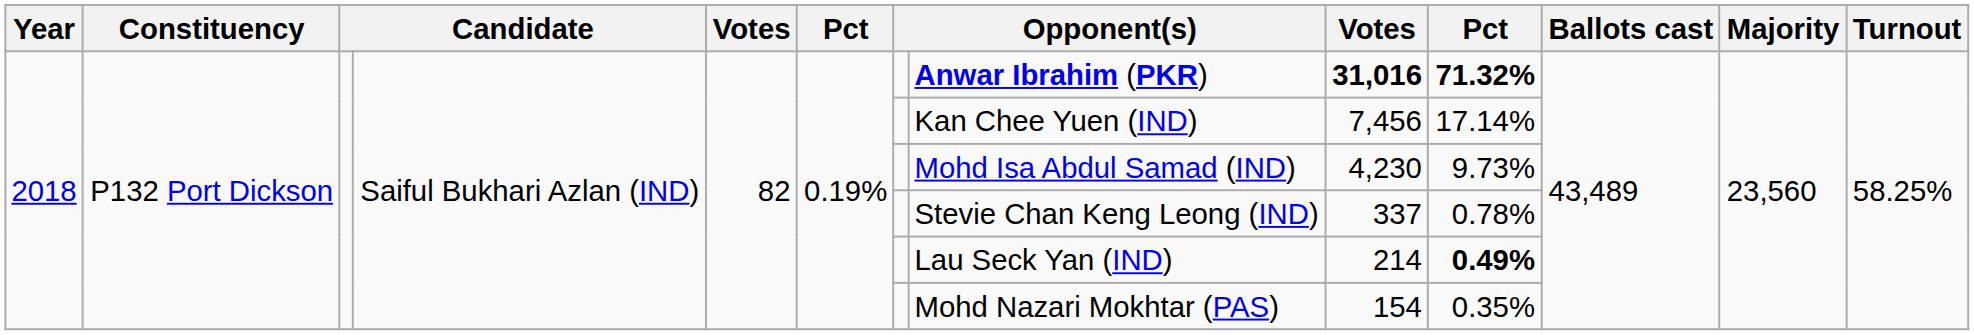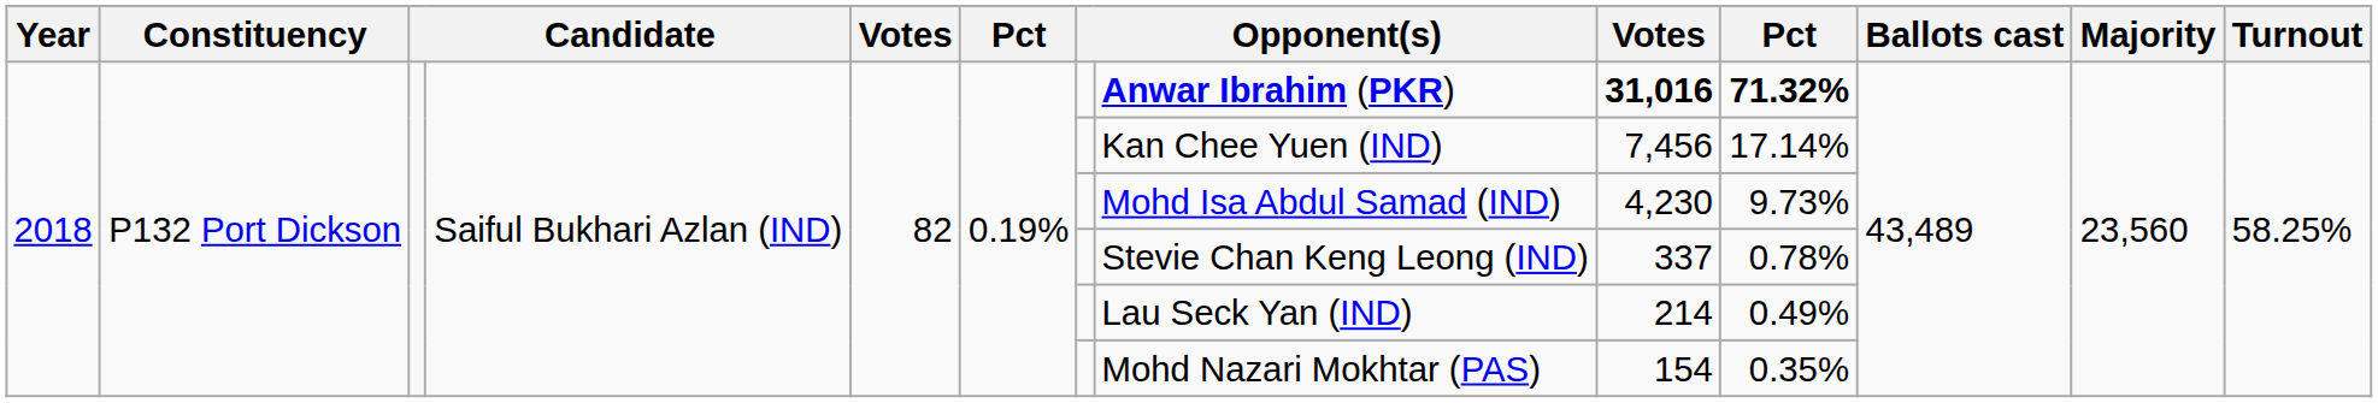row 6 | column 10: bold -> normal
